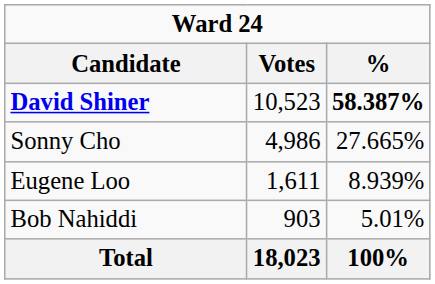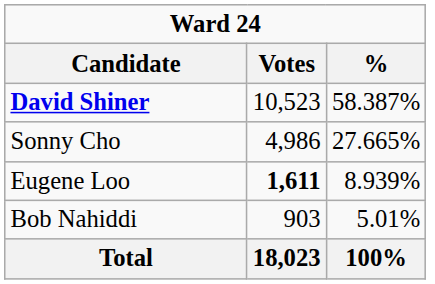David Shiner | %: bold -> normal
Eugene Loo | Votes: normal -> bold
